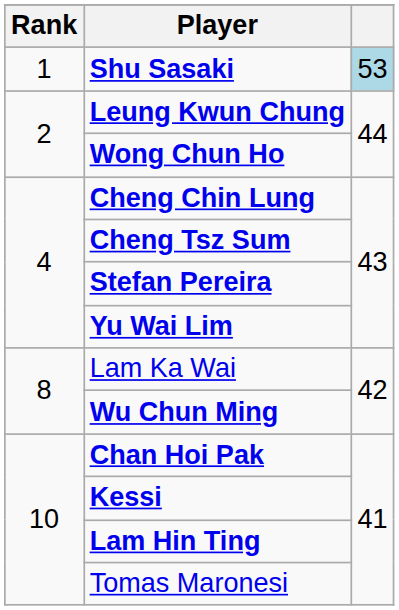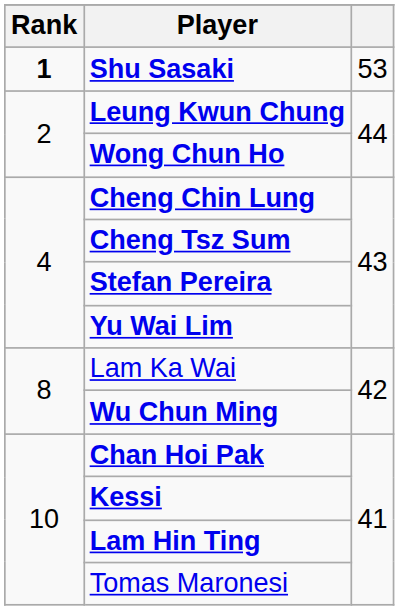Shu Sasaki | Rank: normal -> bold
Shu Sasaki | column 3: lightblue background -> no background
